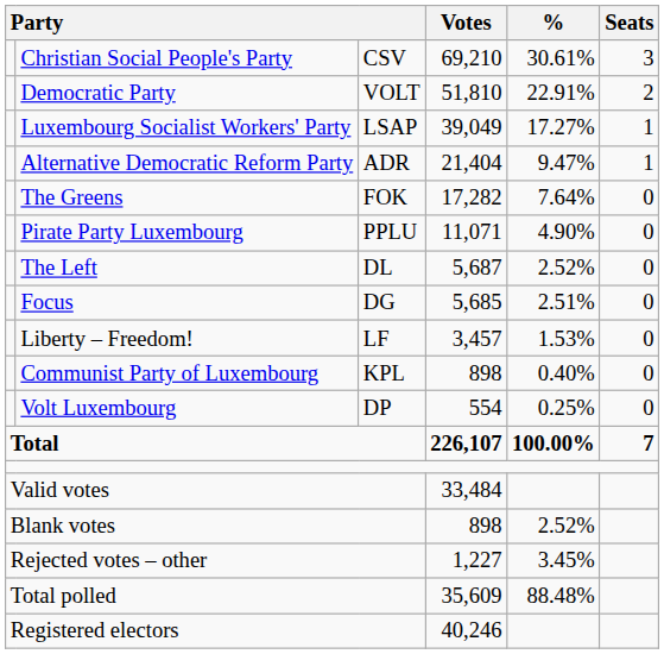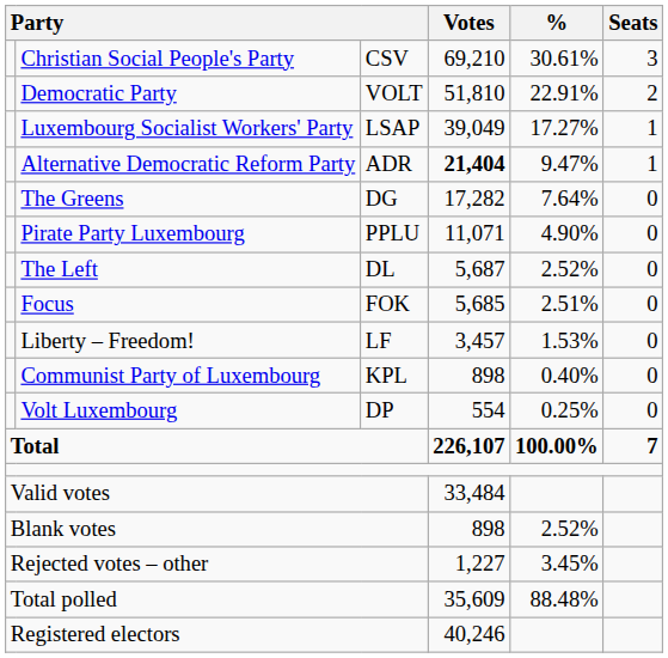Alternative Democratic Reform Party | Votes: normal -> bold
The Greens | column 3: FOK -> DG
Focus | column 3: DG -> FOK
